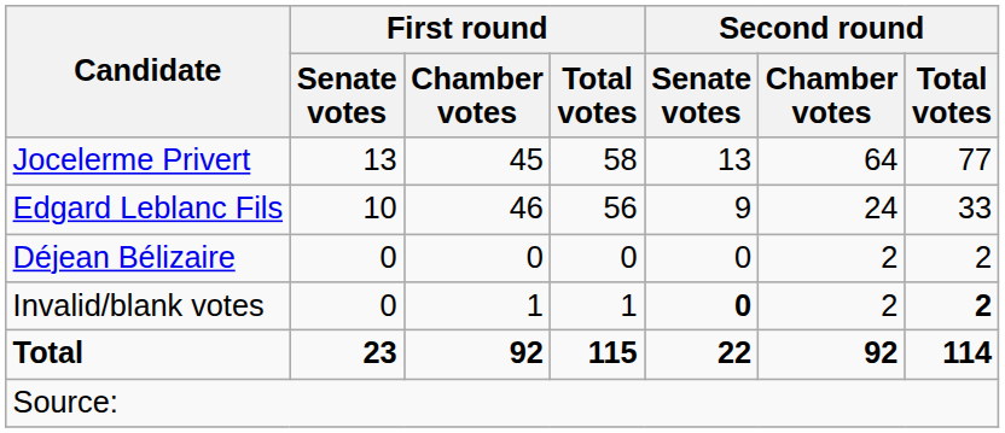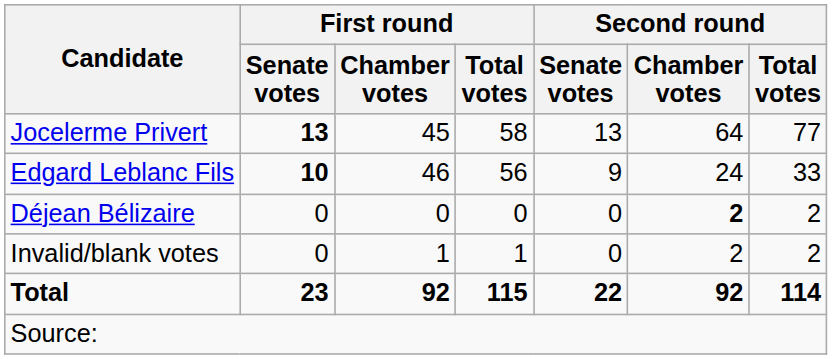Jocelerme Privert | First round / Senate votes: normal -> bold
Edgard Leblanc Fils | First round / Senate votes: normal -> bold
Déjean Bélizaire | Second round / Chamber votes: normal -> bold
Invalid/blank votes | Second round / Senate votes: bold -> normal
Invalid/blank votes | Second round / Total votes: bold -> normal
